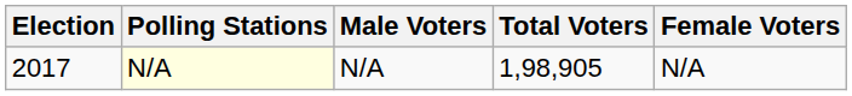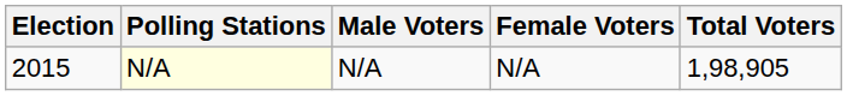columns swapped: Female Voters <-> Total Voters
row 2 | Election: 2017 -> 2015
